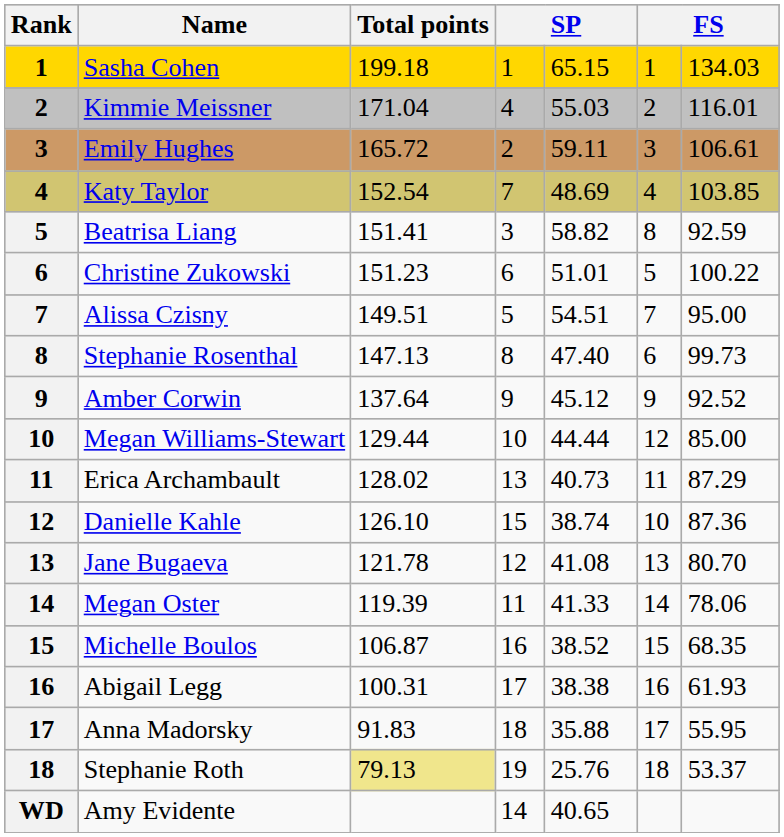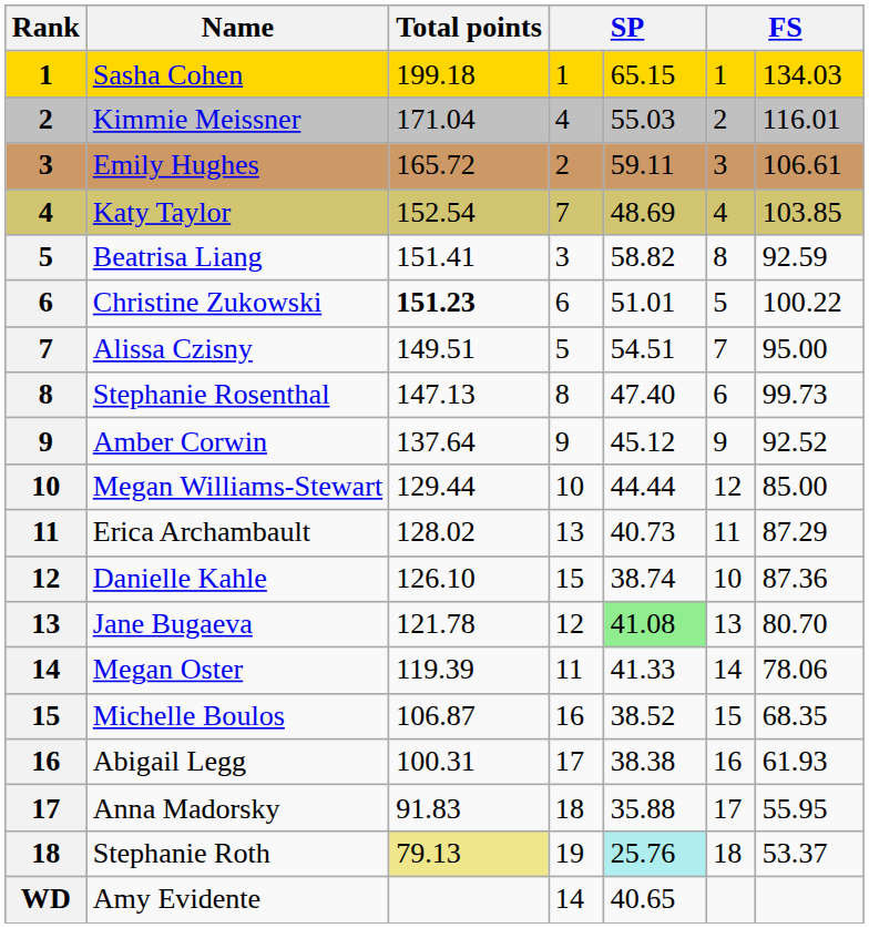Christine Zukowski | Total points: normal -> bold
Jane Bugaeva | column 5: no background -> lightgreen background
Stephanie Roth | column 5: no background -> paleturquoise background
